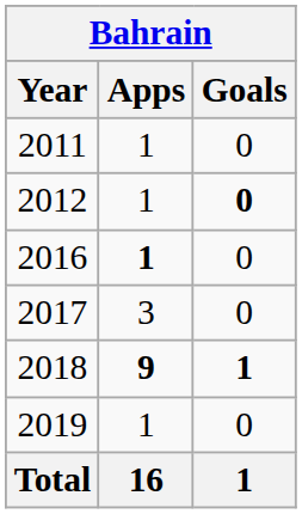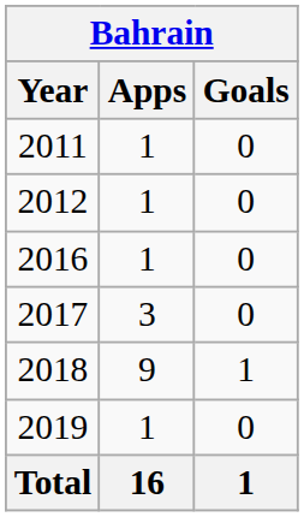2012 | Goals: bold -> normal
2016 | Apps: bold -> normal
2018 | Apps: bold -> normal
2018 | Goals: bold -> normal
